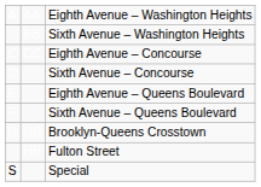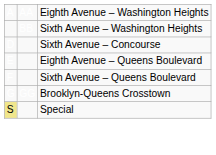- row: C | CC | Eighth Avenue – Concourse
- row: HH | Fulton Street
Special | column 1: no background -> khaki background
